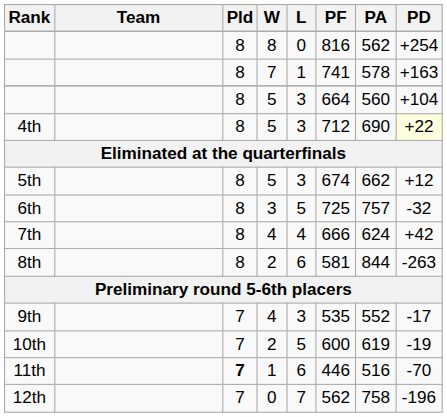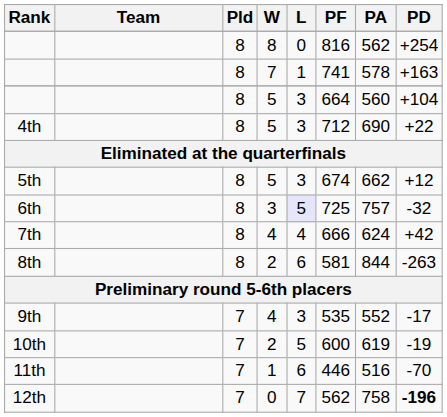4th | PD: lightyellow background -> no background
6th | L: no background -> lavender background
11th | Pld: bold -> normal
12th | PD: normal -> bold
